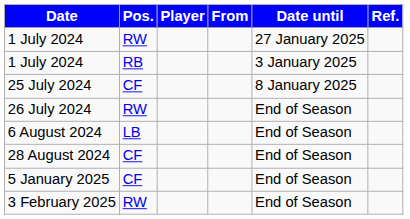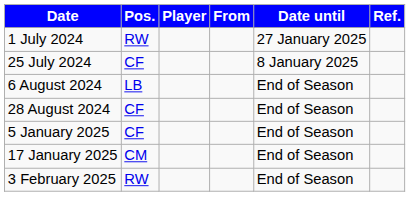- row: 1 July 2024 | RB | 3 January 2025
- row: 26 July 2024 | RW | End of Season
+ row: 17 January 2025 | CM | End of Season
